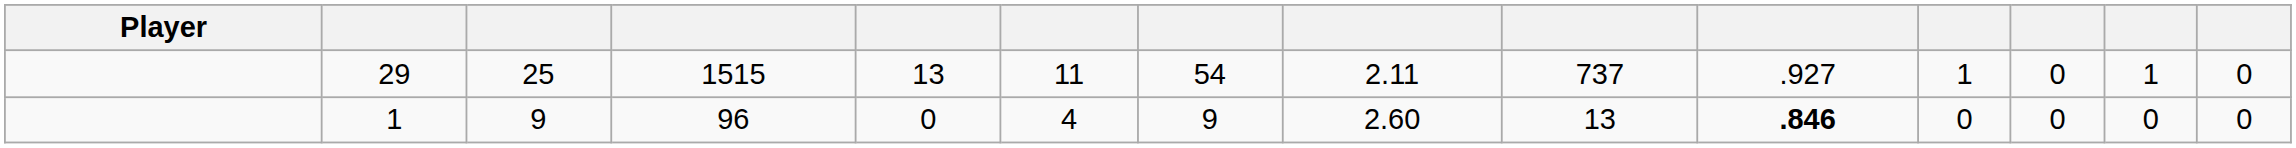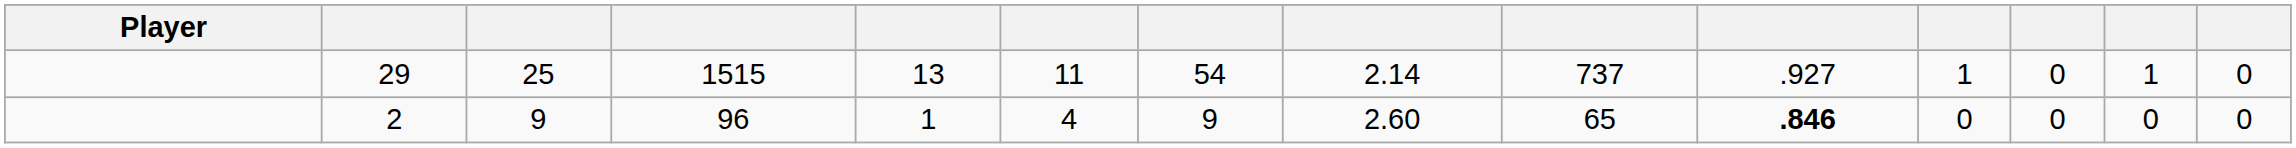row 2 | column 8: 2.11 -> 2.14
row 3 | column 2: 1 -> 2
row 3 | column 5: 0 -> 1
row 3 | column 9: 13 -> 65
